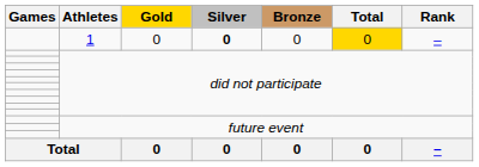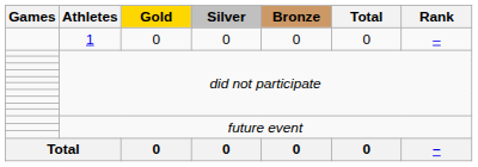1 | Silver: bold -> normal
1 | Total: gold background -> no background
